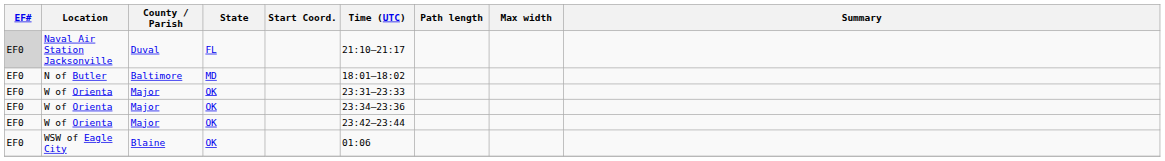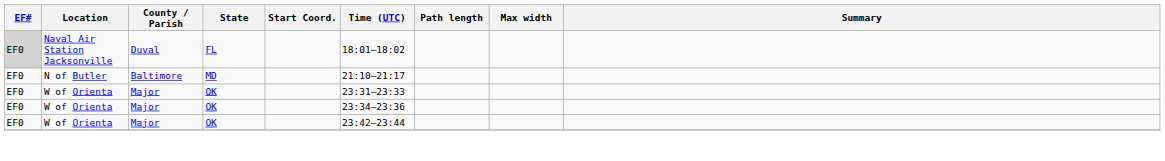Naval Air Station Jacksonville | Time (UTC): 21:10–21:17 -> 18:01–18:02
N of Butler | Time (UTC): 18:01–18:02 -> 21:10–21:17
- row: EF0 | WSW of Eagle City | Blaine | OK | 01:06
